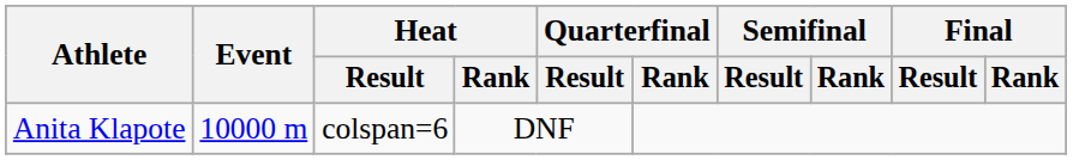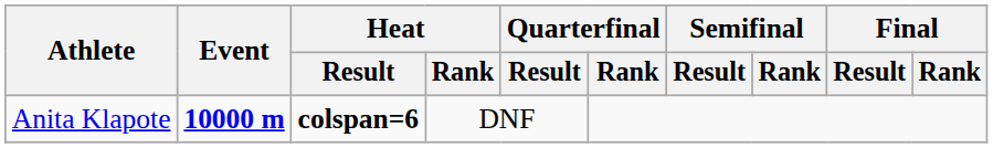Anita Klapote | Event: normal -> bold
Anita Klapote | Heat / Result: normal -> bold
